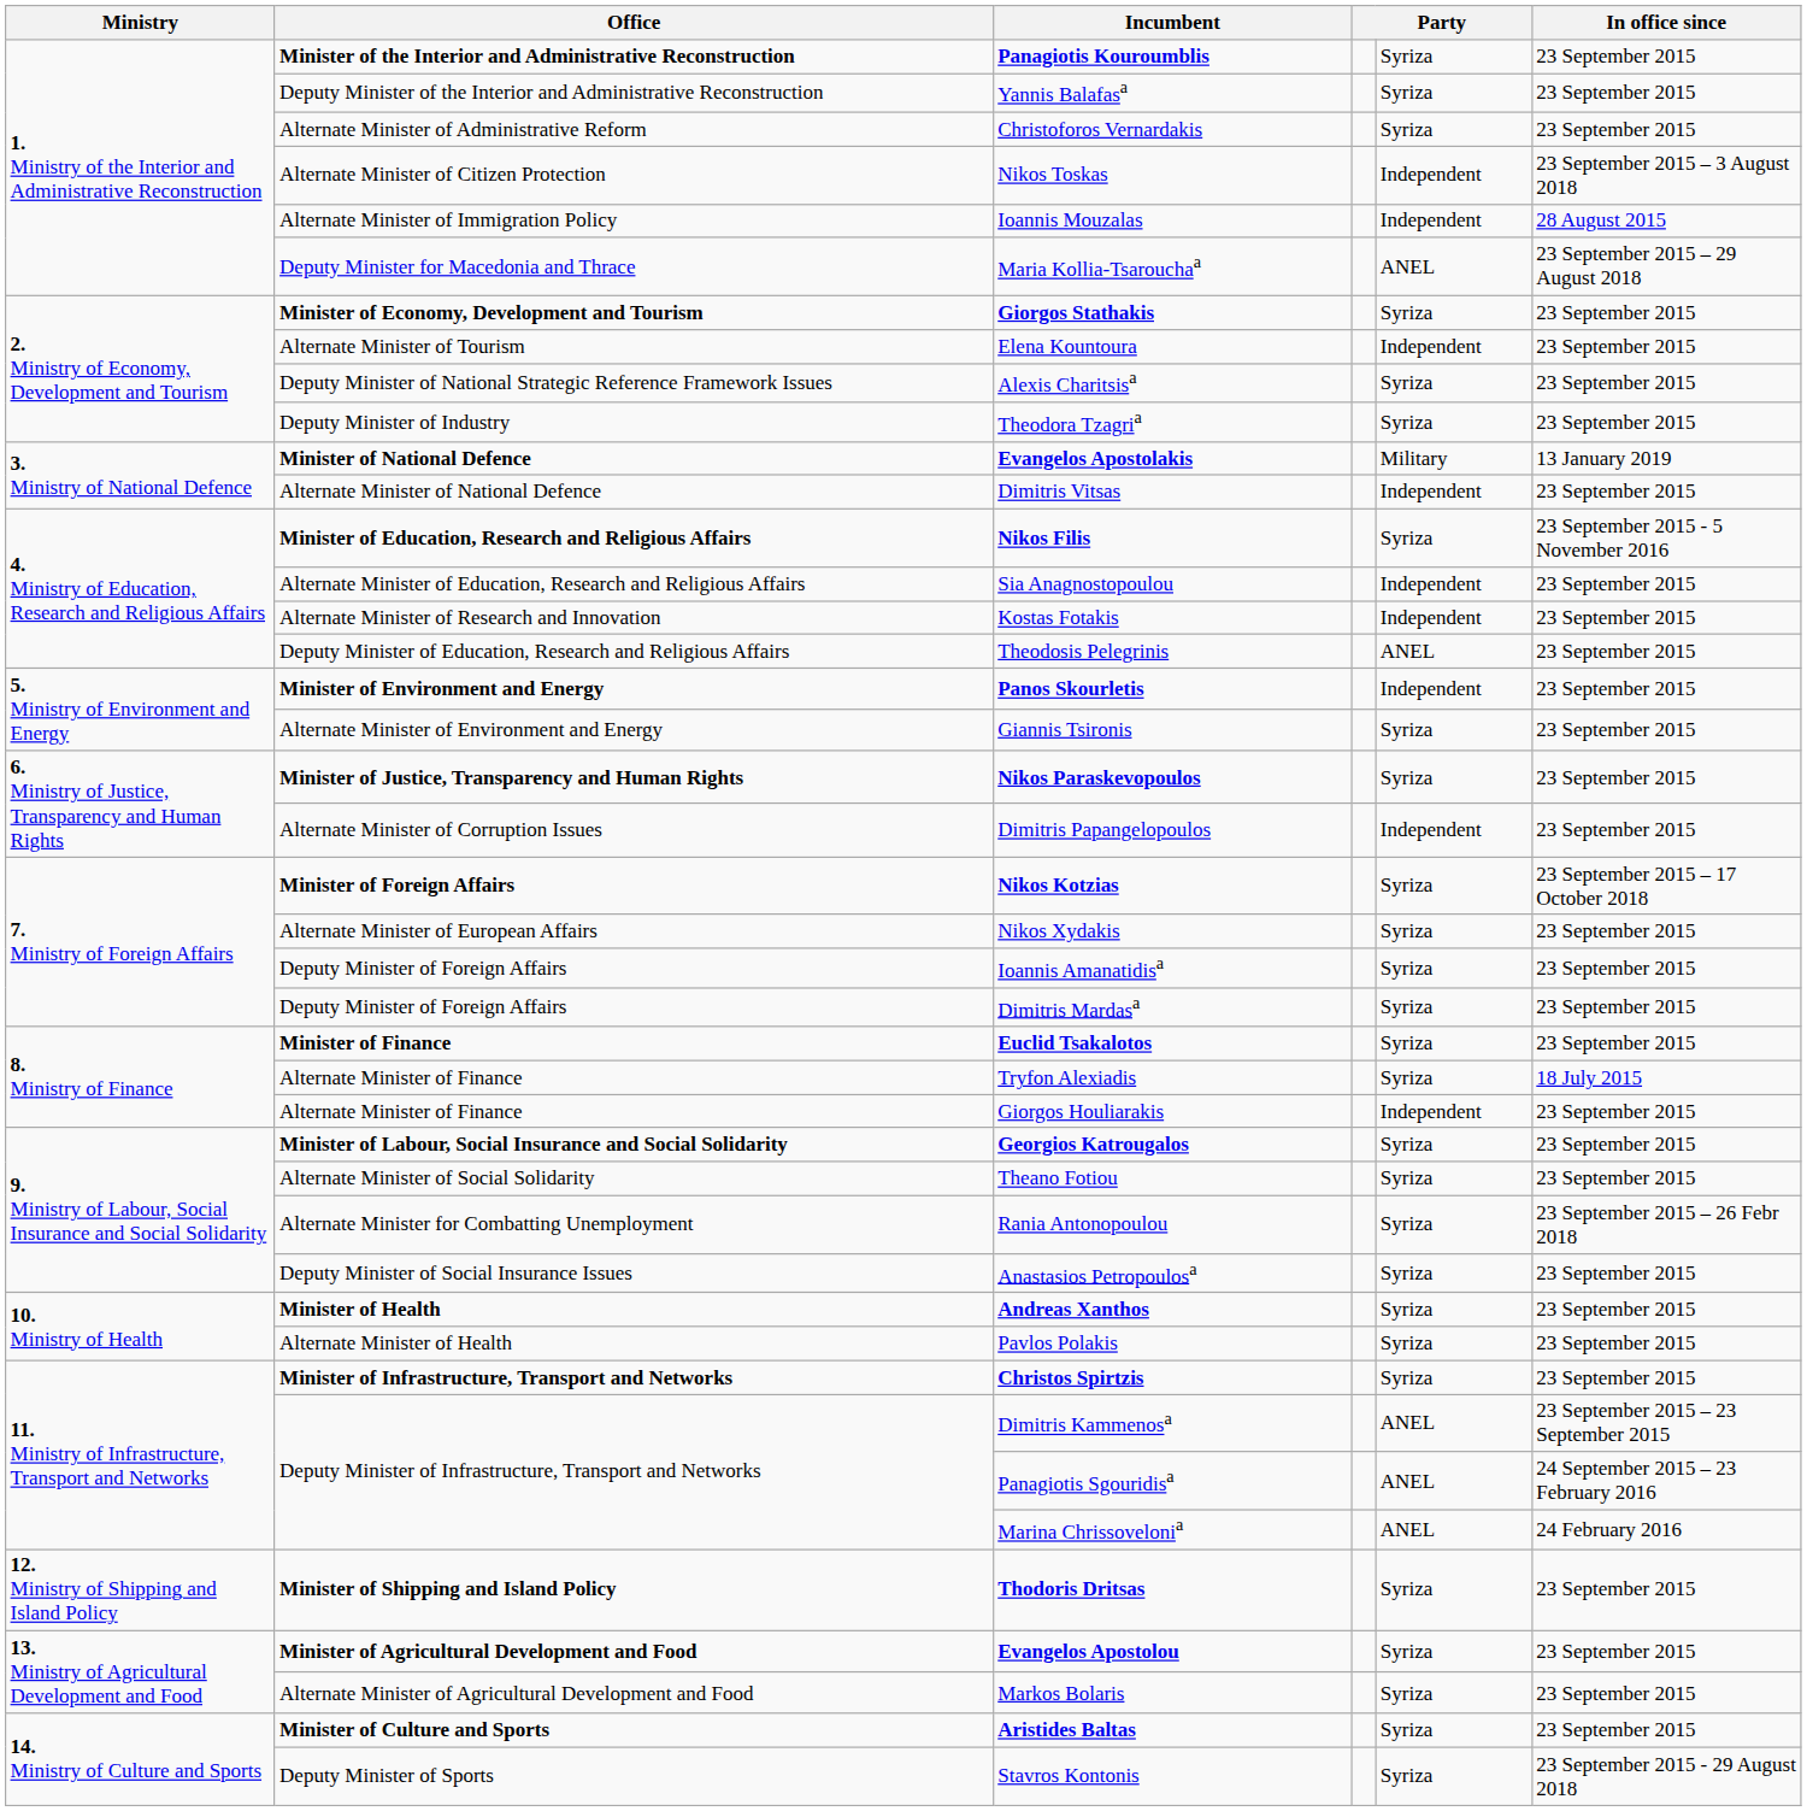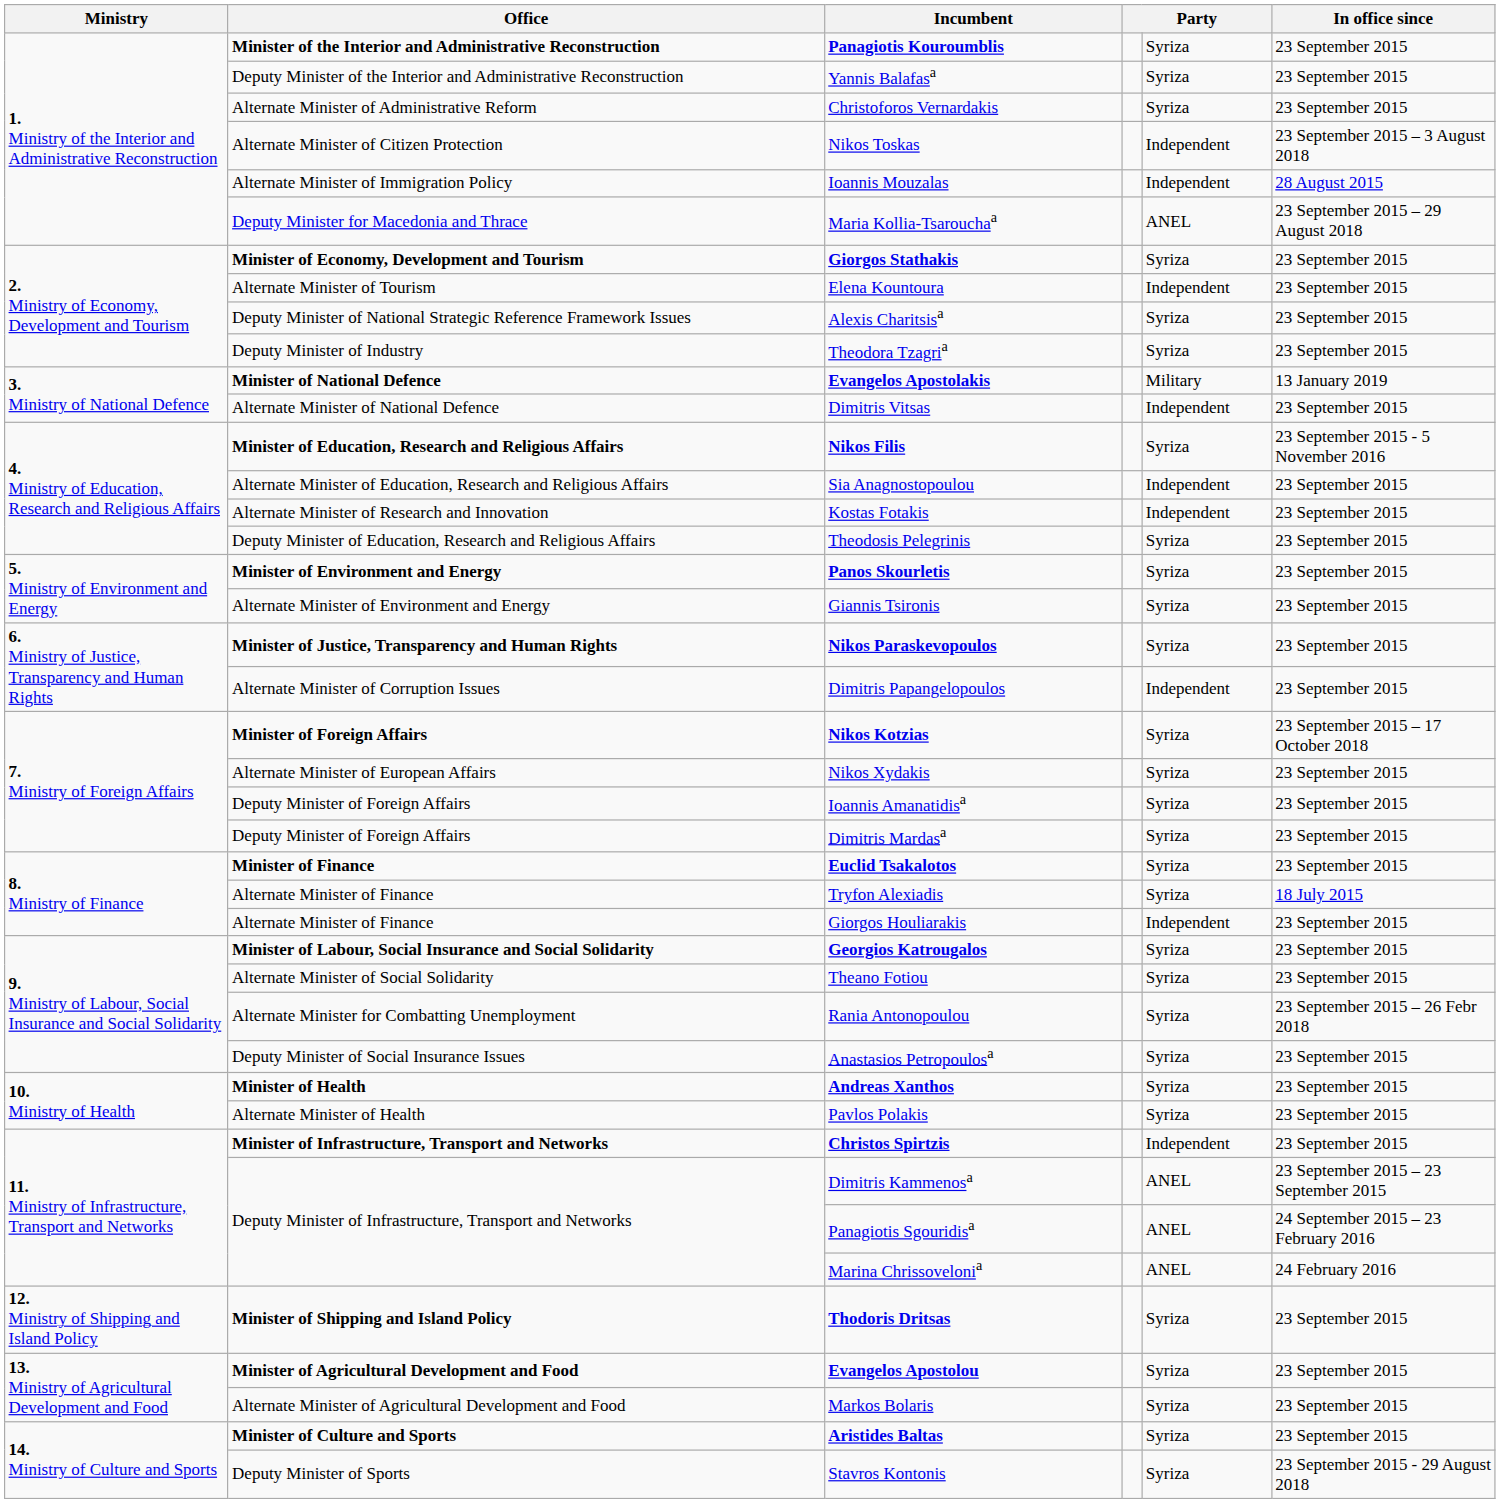Theodosis Pelegrinis | column 5: ANEL -> Syriza
Panos Skourletis | column 5: Independent -> Syriza
Christos Spirtzis | column 5: Syriza -> Independent
